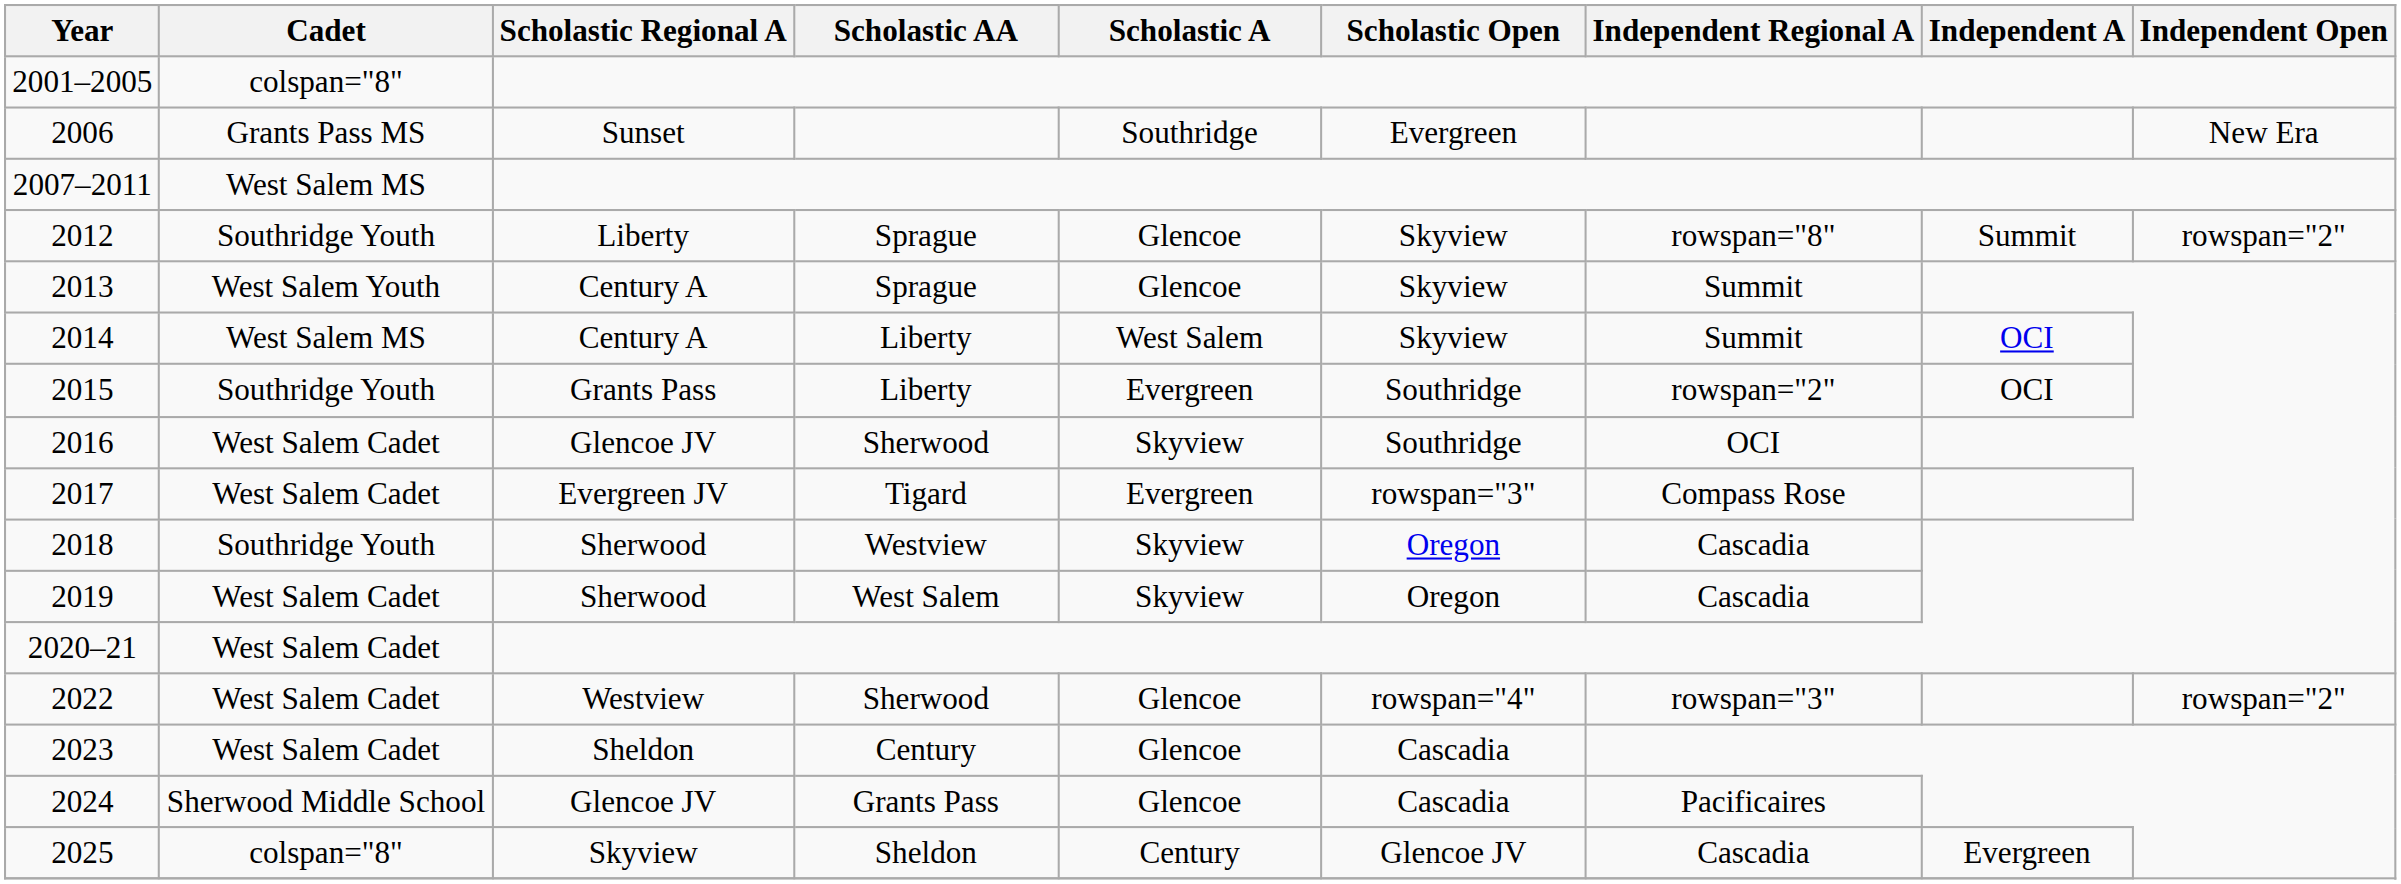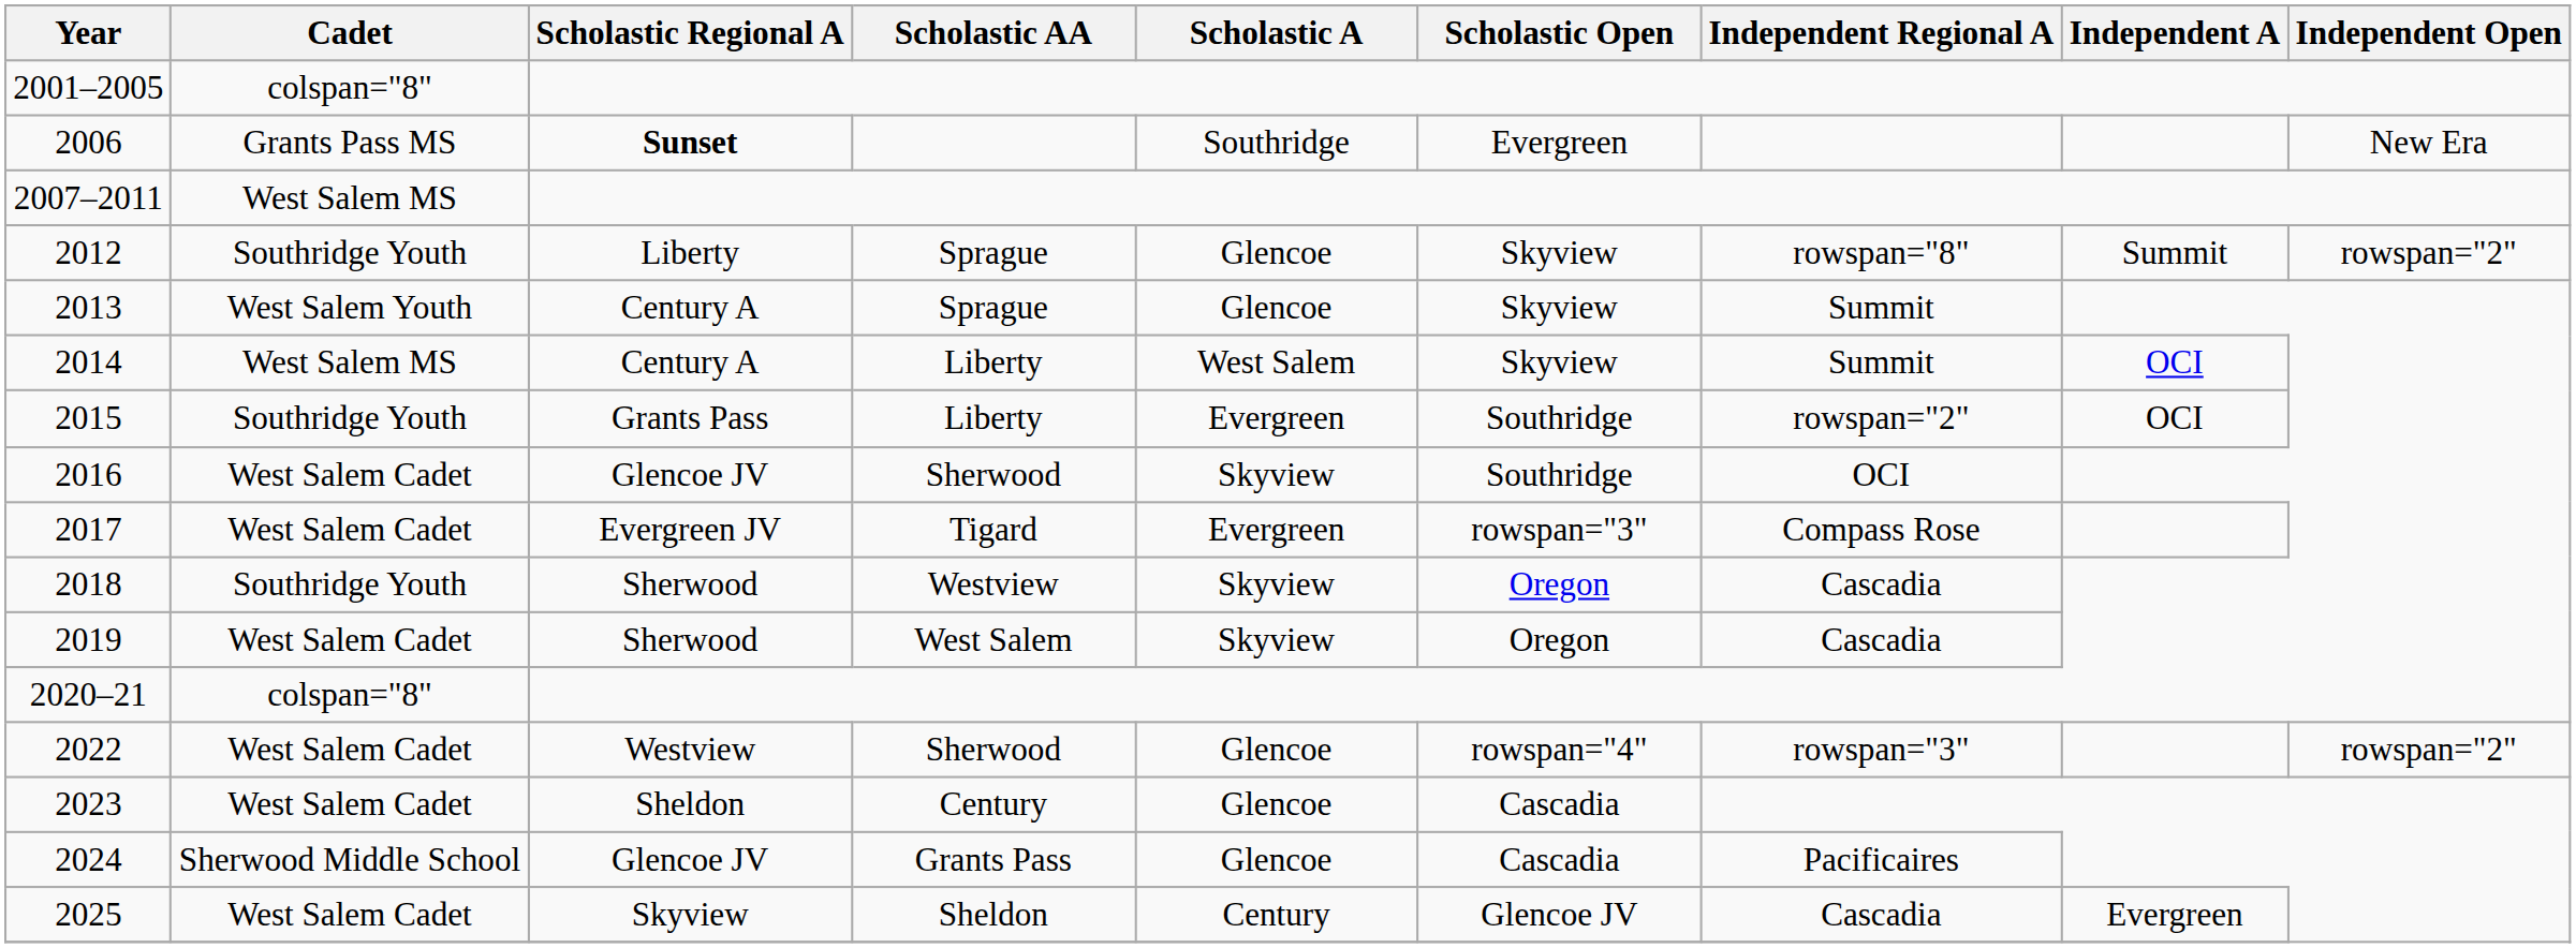2006 | Scholastic Regional A: normal -> bold
2020–21 | Cadet: West Salem Cadet -> colspan="8"
2025 | Cadet: colspan="8" -> West Salem Cadet
